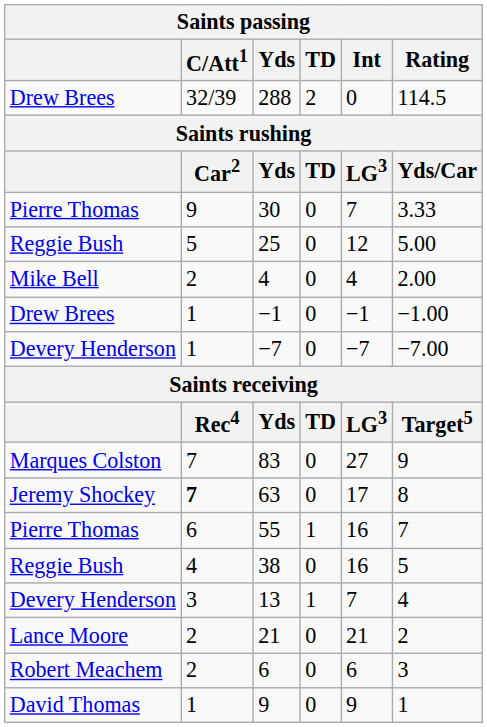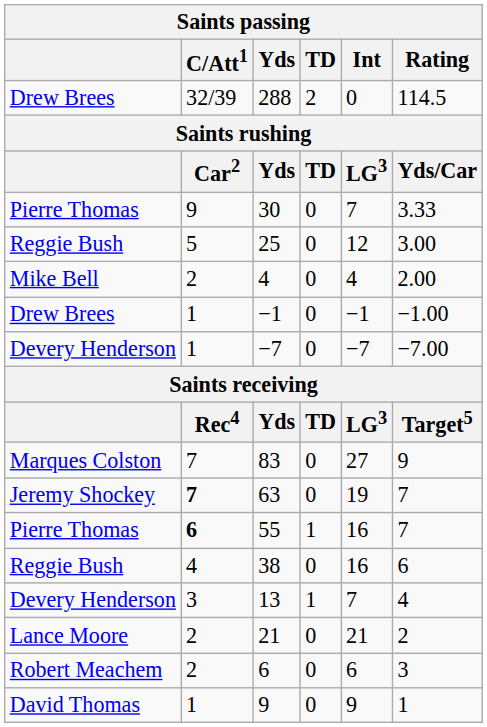25 | Rating: 5.00 -> 3.00
63 | Int: 17 -> 19
63 | Rating: 8 -> 7
55 | C/Att1: normal -> bold
38 | Rating: 5 -> 6
